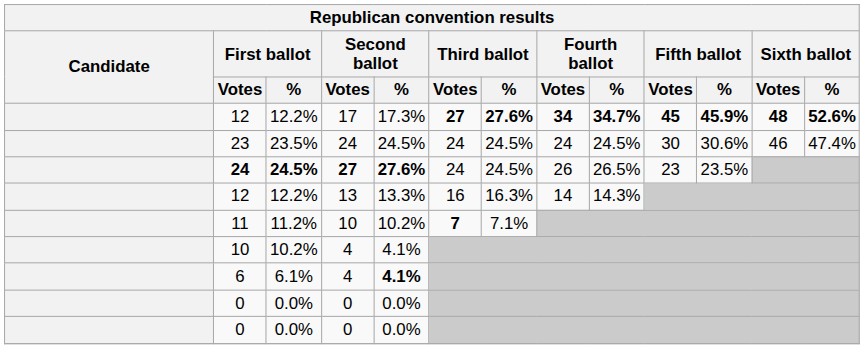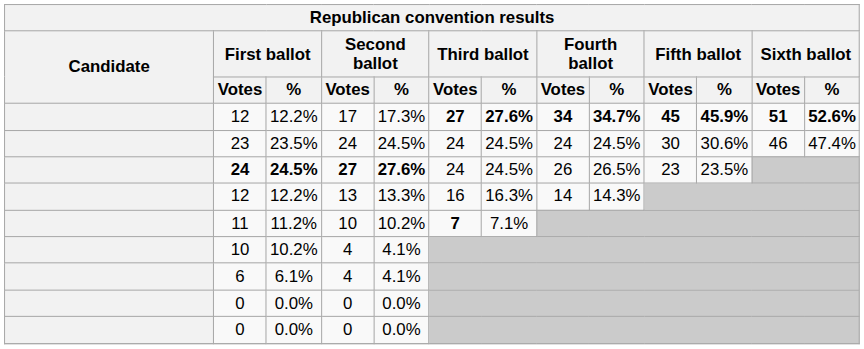12 / 17 | Sixth ballot / Votes: 48 -> 51
6 | Second ballot / %: bold -> normal
